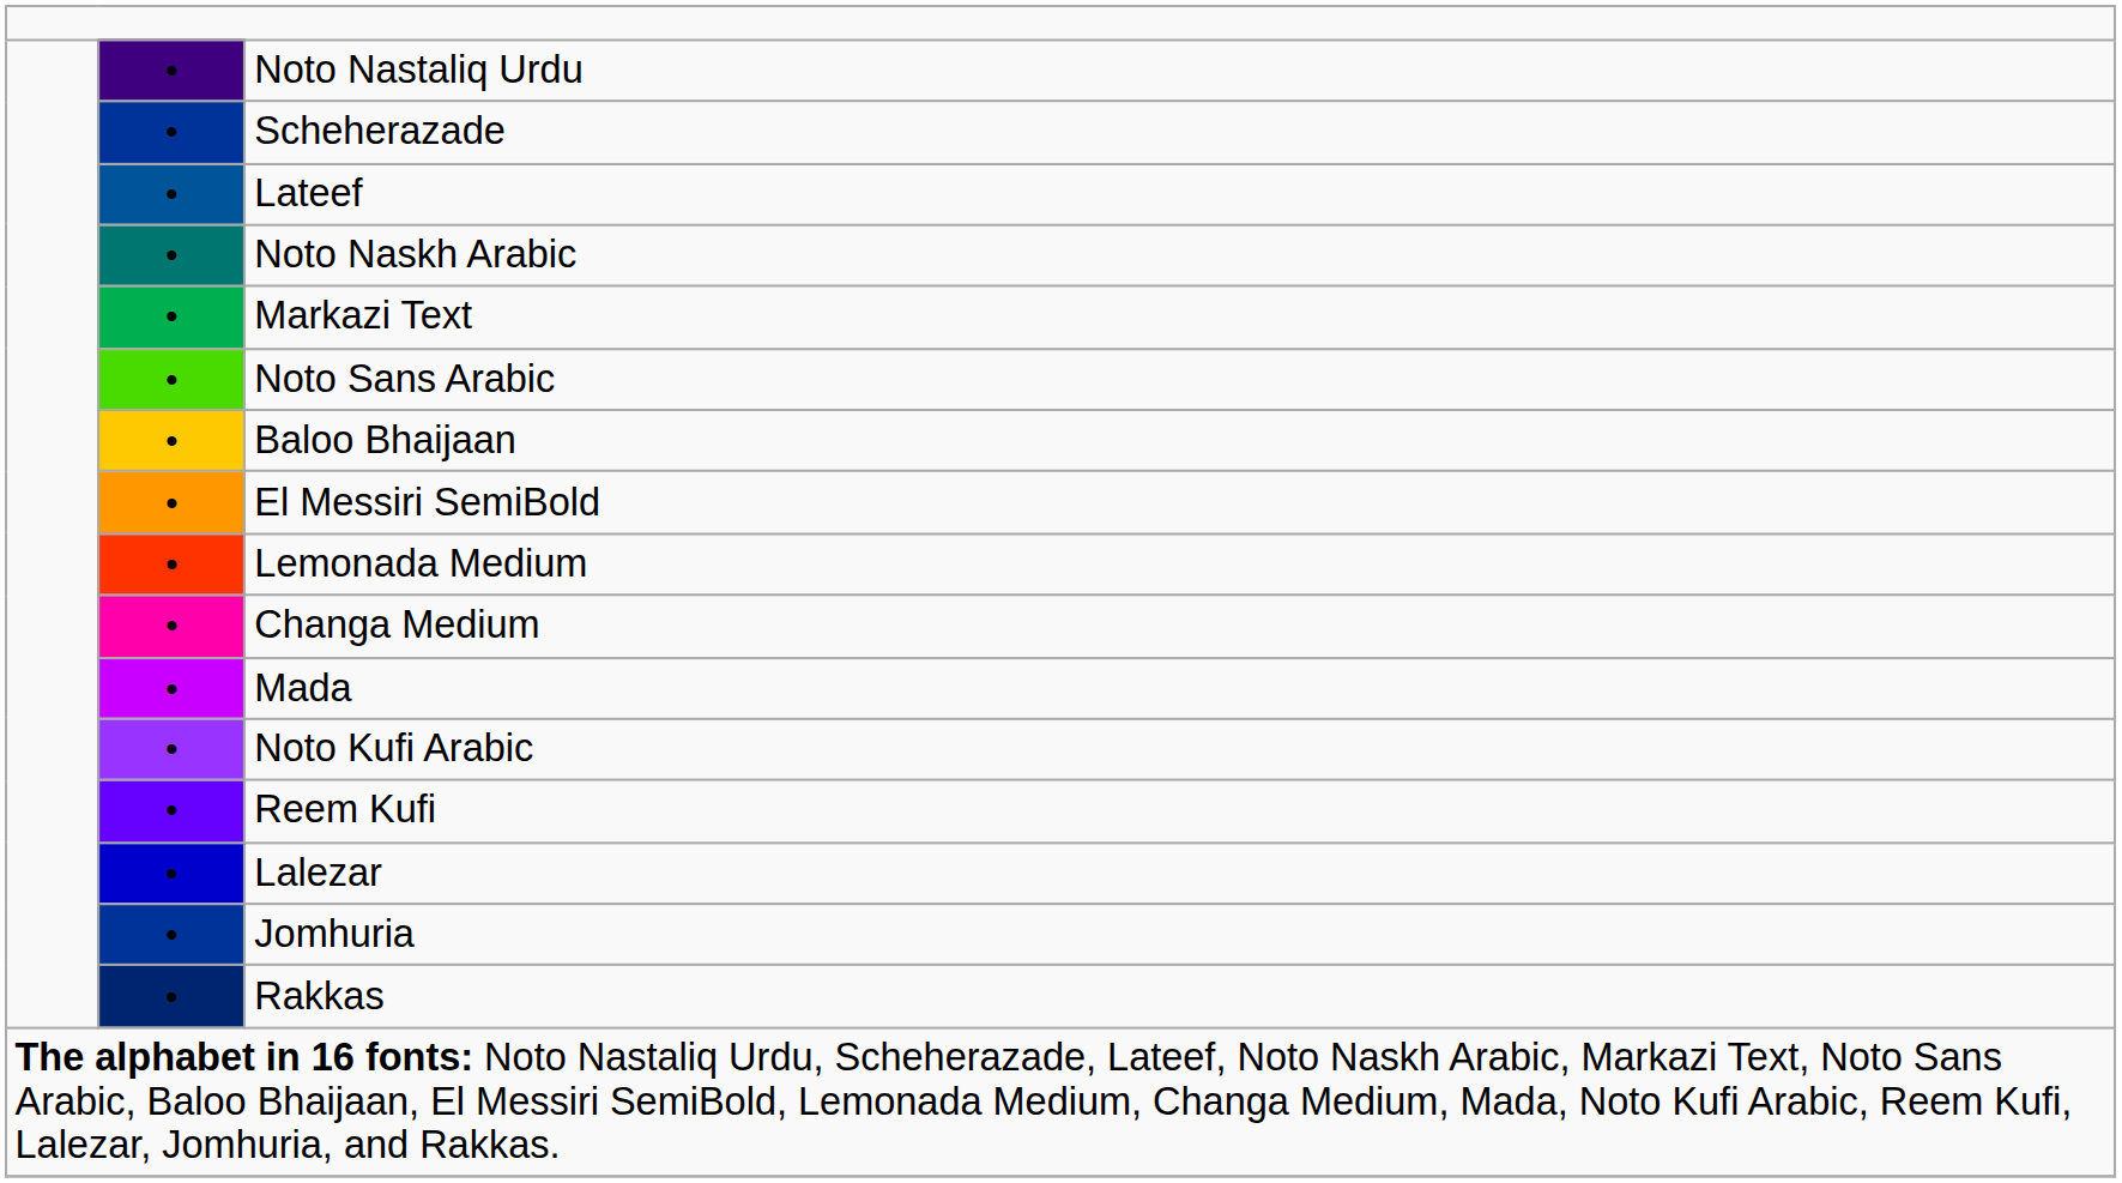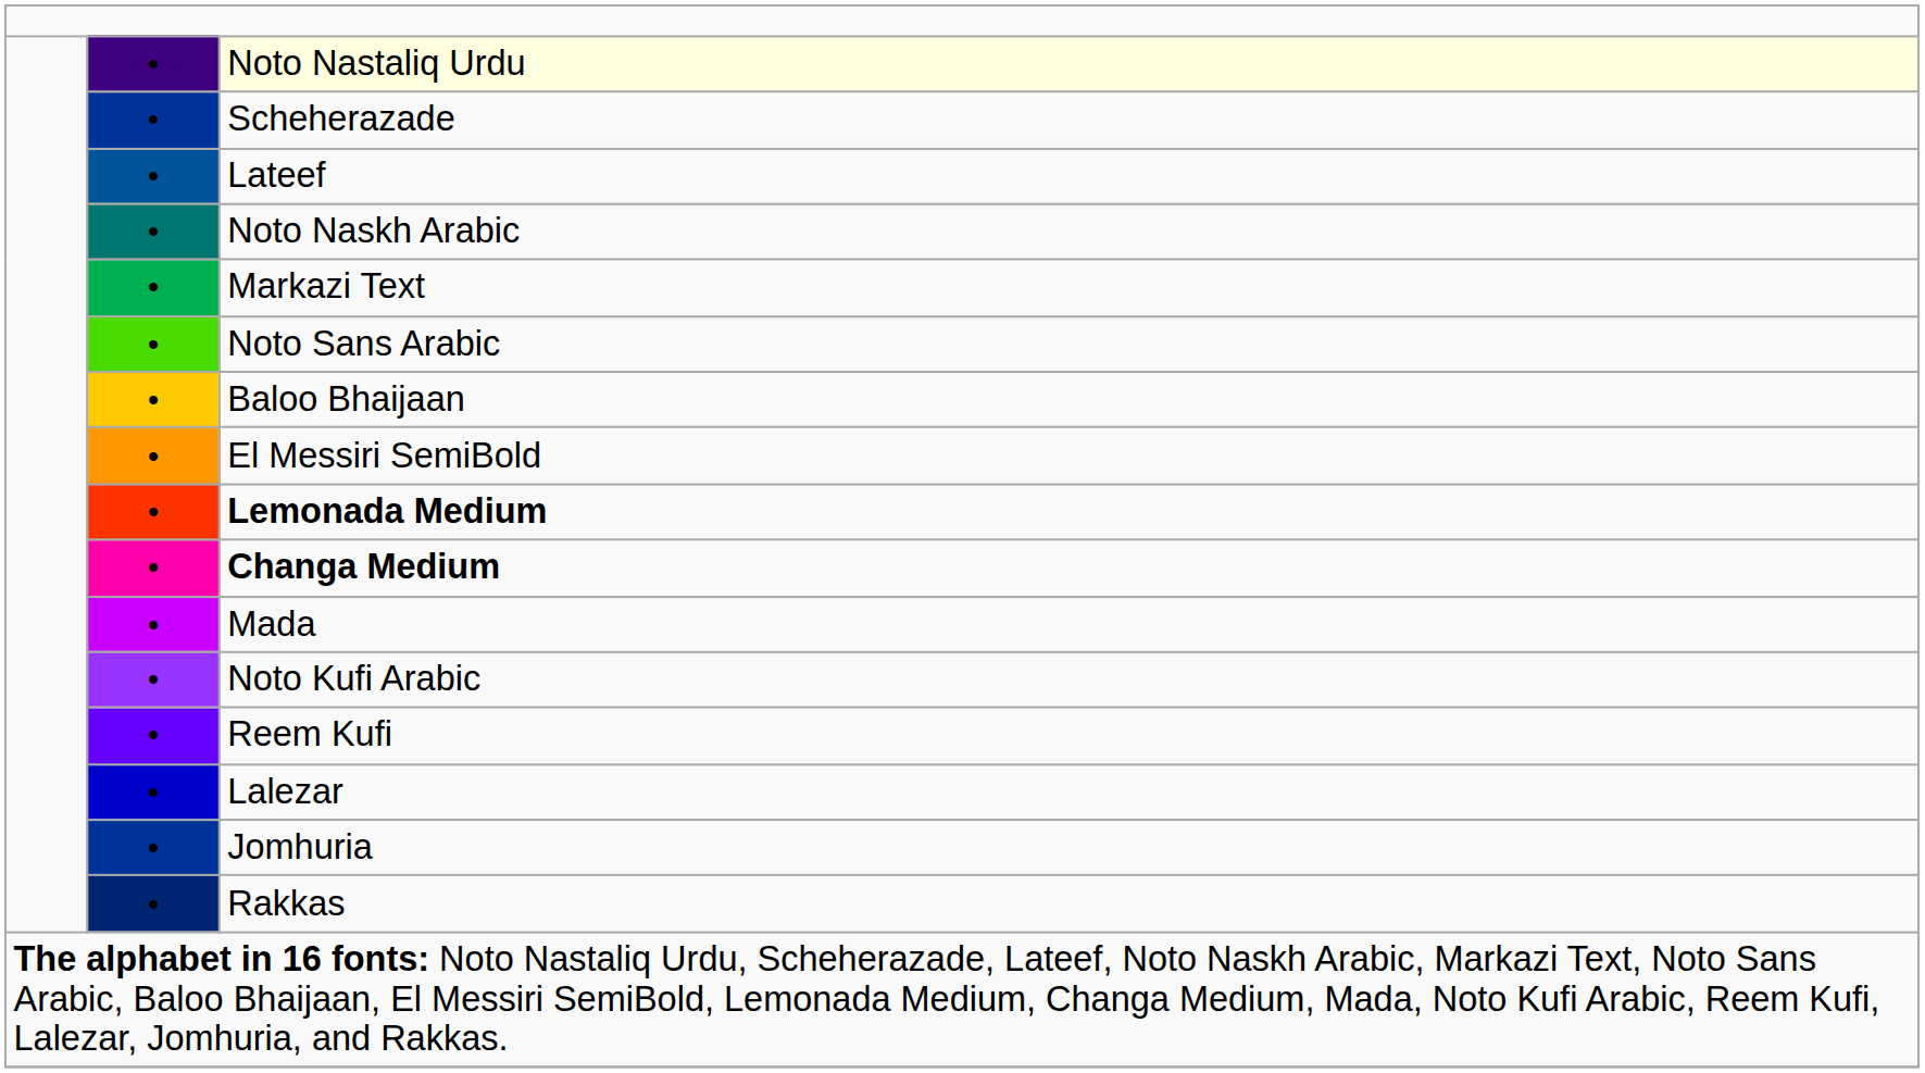Noto Nastaliq Urdu | column 3: no background -> lightyellow background
Lemonada Medium | column 3: normal -> bold
Changa Medium | column 3: normal -> bold
